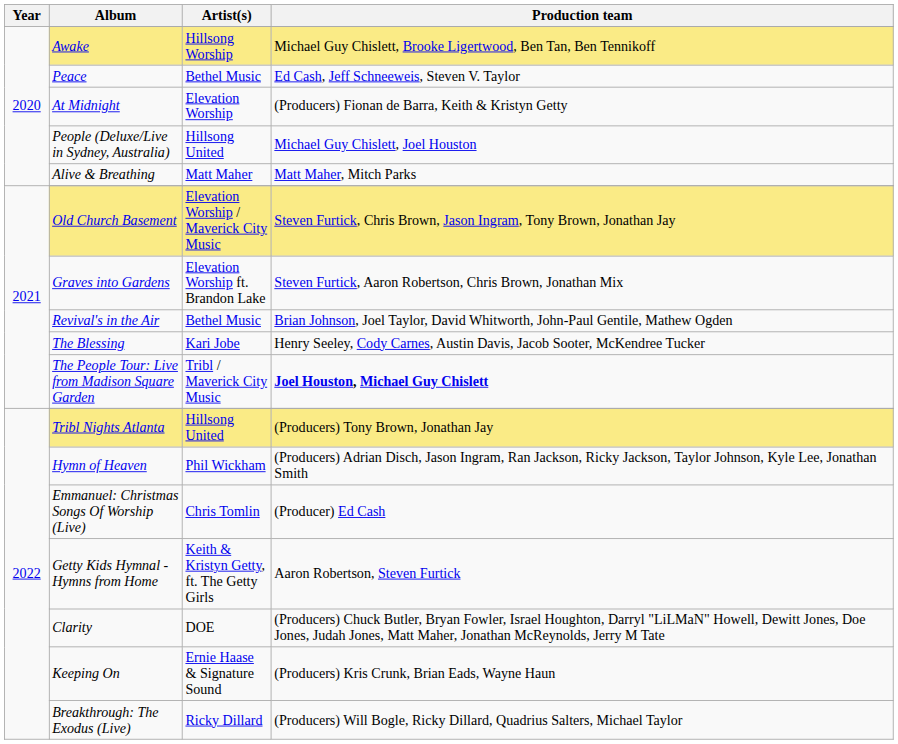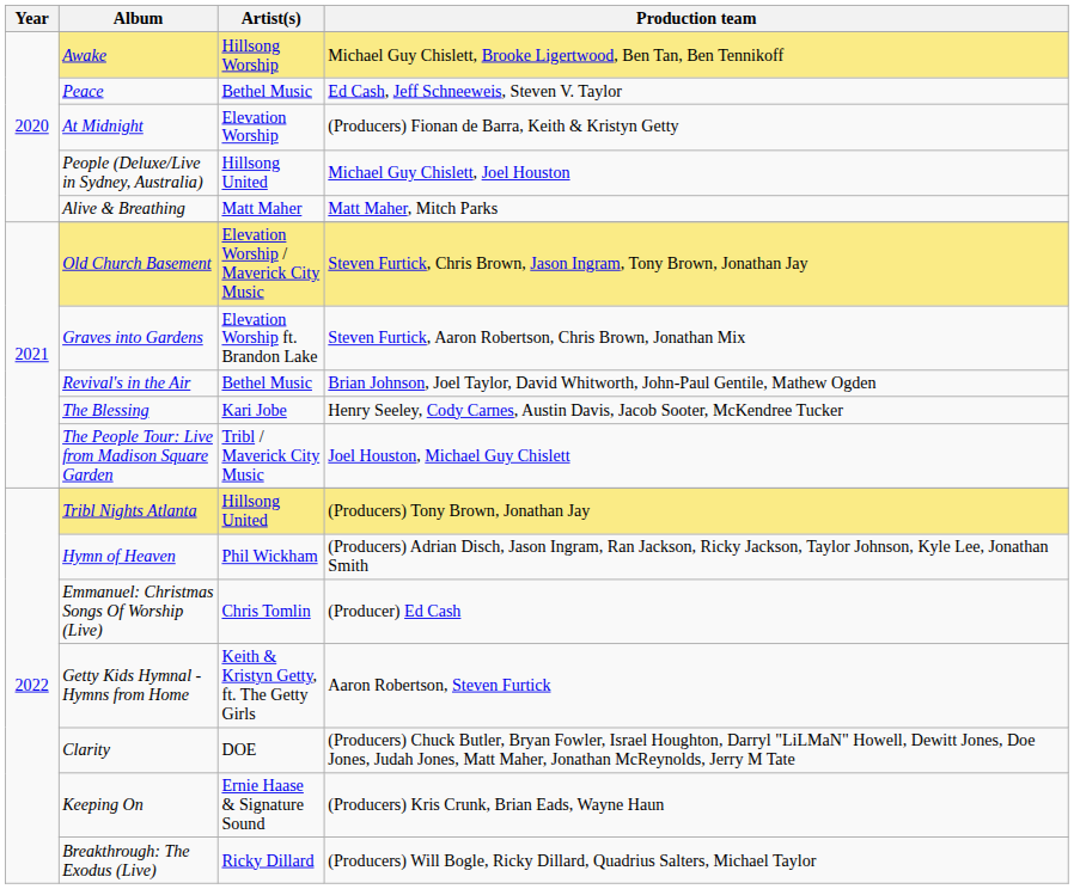The People Tour: Live from Madison Square Garden | Production team: bold -> normal
